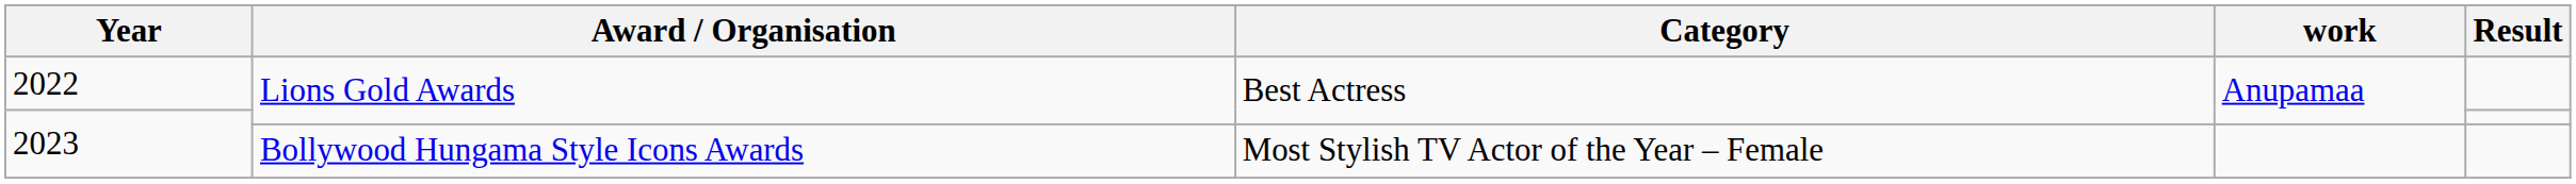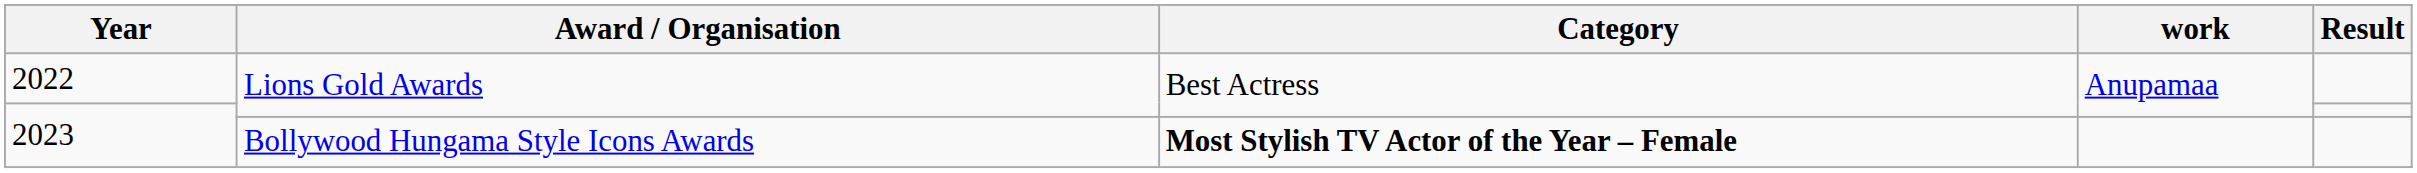2023 / Bollywood Hungama Style Icons Awards | Category: normal -> bold
